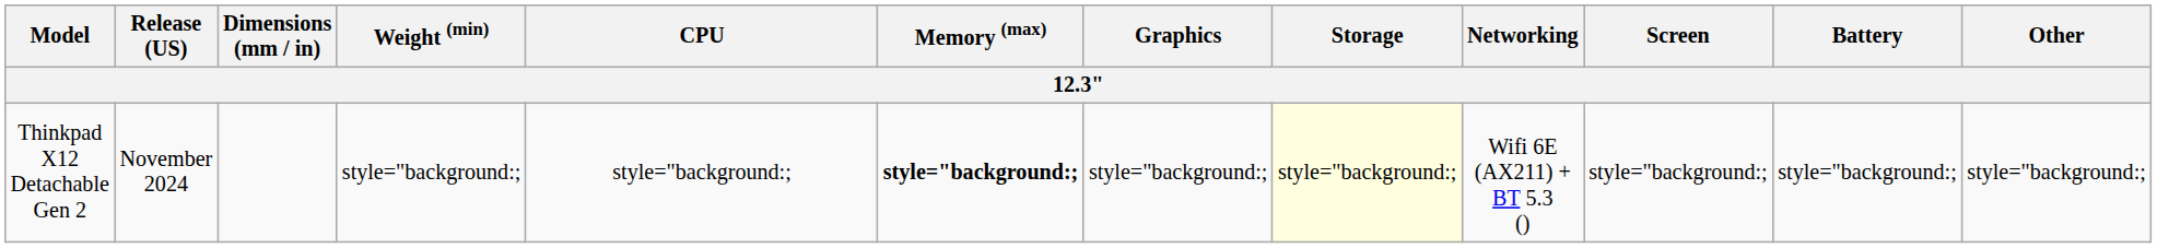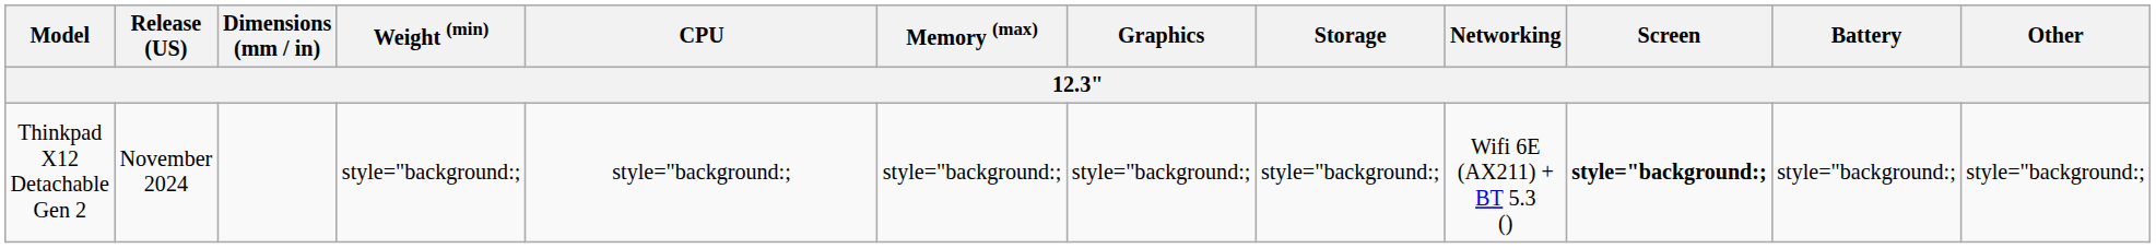Thinkpad X12 Detachable Gen 2 | Memory (max): bold -> normal
Thinkpad X12 Detachable Gen 2 | Storage: lightyellow background -> no background
Thinkpad X12 Detachable Gen 2 | Screen: normal -> bold
